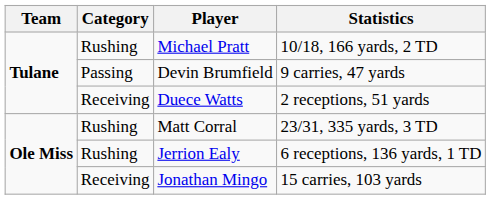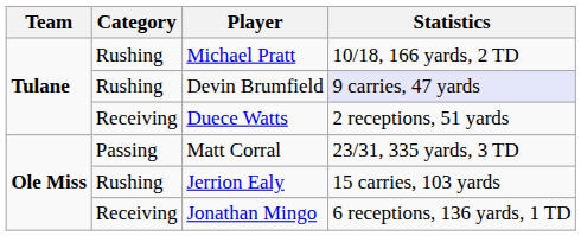Devin Brumfield | Category: Passing -> Rushing
Devin Brumfield | Statistics: no background -> lavender background
Matt Corral | Category: Rushing -> Passing
Jerrion Ealy | Statistics: 6 receptions, 136 yards, 1 TD -> 15 carries, 103 yards
Jonathan Mingo | Statistics: 15 carries, 103 yards -> 6 receptions, 136 yards, 1 TD
